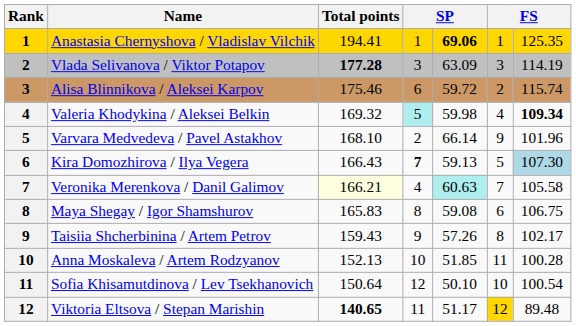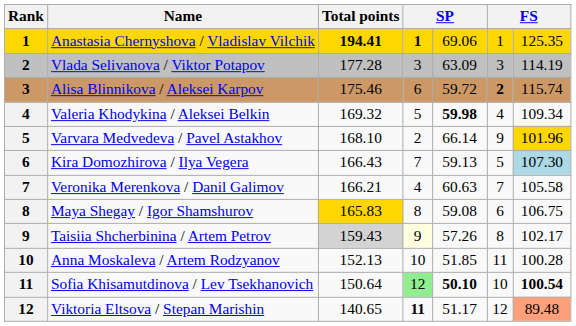Anastasia Chernyshova / Vladislav Vilchik | Total points: normal -> bold
Anastasia Chernyshova / Vladislav Vilchik | column 4: normal -> bold
Anastasia Chernyshova / Vladislav Vilchik | column 5: bold -> normal
Vlada Selivanova / Viktor Potapov | Total points: bold -> normal
Alisa Blinnikova / Aleksei Karpov | column 6: normal -> bold
Valeria Khodykina / Aleksei Belkin | column 4: paleturquoise background -> no background
Valeria Khodykina / Aleksei Belkin | column 5: normal -> bold
Valeria Khodykina / Aleksei Belkin | column 7: bold -> normal
Varvara Medvedeva / Pavel Astakhov | column 7: no background -> gold background
Kira Domozhirova / Ilya Vegera | column 4: bold -> normal
Veronika Merenkova / Danil Galimov | Total points: lightyellow background -> no background
Veronika Merenkova / Danil Galimov | column 5: paleturquoise background -> no background
Maya Shegay / Igor Shamshurov | Total points: no background -> gold background
Taisiia Shcherbinina / Artem Petrov | Total points: no background -> lightgrey background
Taisiia Shcherbinina / Artem Petrov | column 4: no background -> lightyellow background
Sofia Khisamutdinova / Lev Tsekhanovich | column 4: no background -> lightgreen background
Sofia Khisamutdinova / Lev Tsekhanovich | column 5: normal -> bold
Sofia Khisamutdinova / Lev Tsekhanovich | column 7: normal -> bold
Viktoria Eltsova / Stepan Marishin | Total points: bold -> normal
Viktoria Eltsova / Stepan Marishin | column 4: normal -> bold
Viktoria Eltsova / Stepan Marishin | column 6: gold background -> no background
Viktoria Eltsova / Stepan Marishin | column 7: no background -> lightsalmon background
